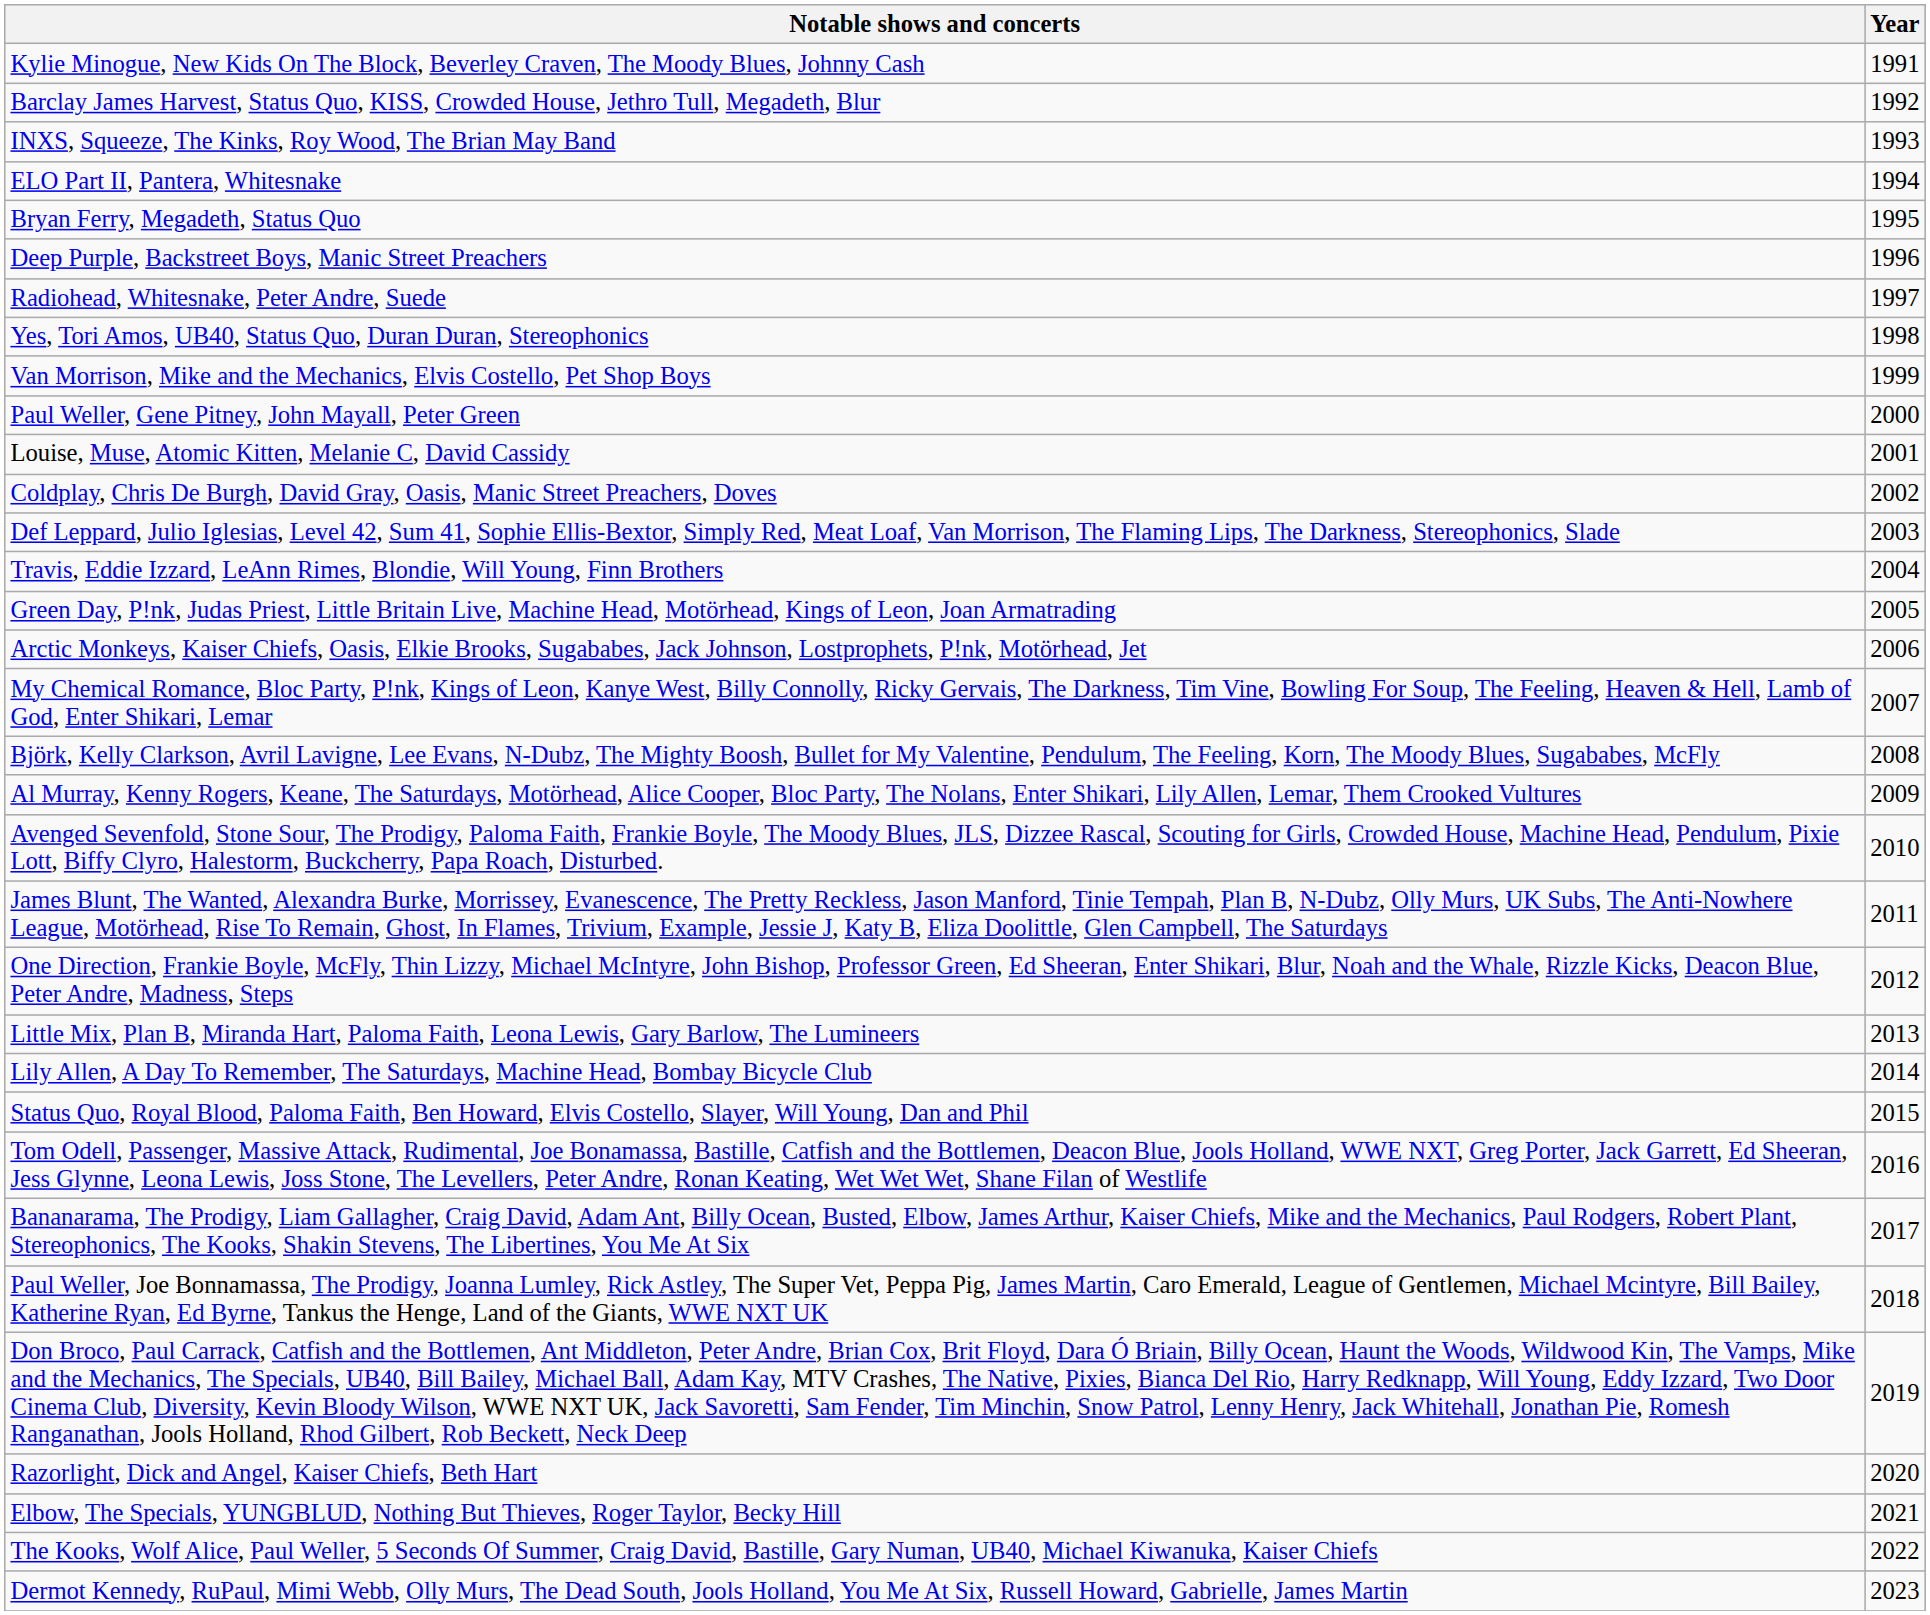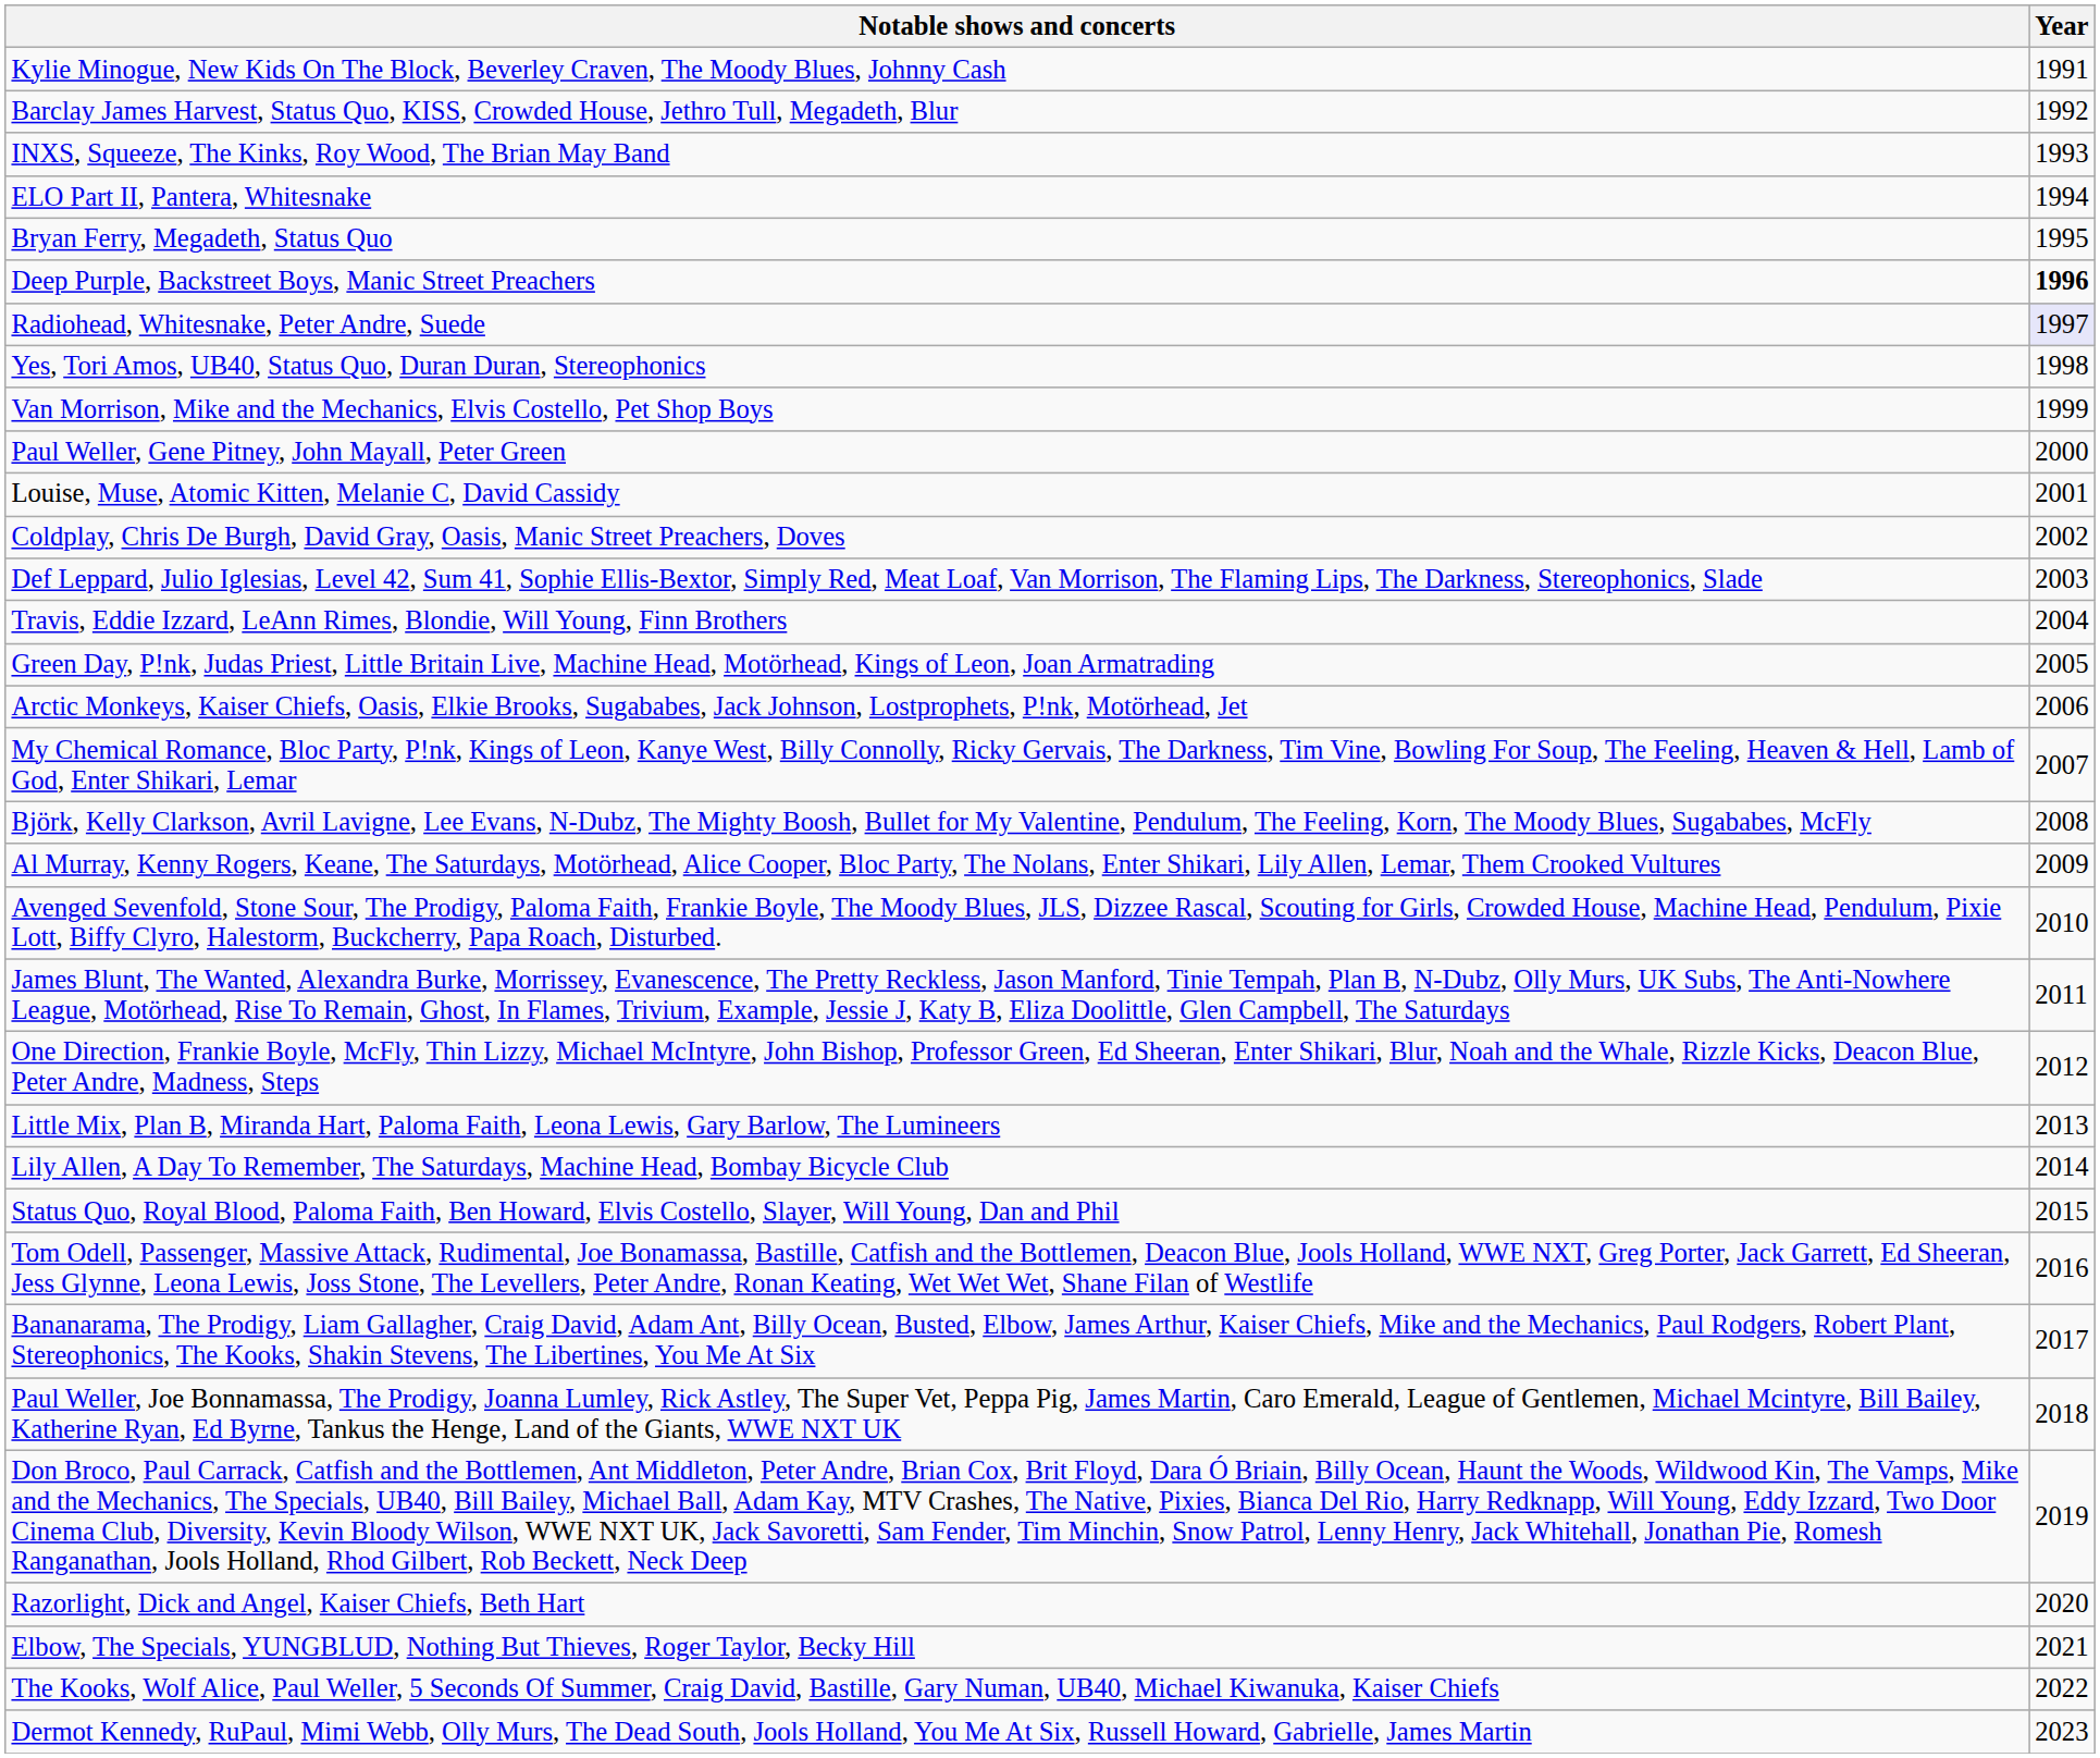Deep Purple, Backstreet Boys, Manic Street Preachers | Year: normal -> bold
Radiohead, Whitesnake, Peter Andre, Suede | Year: no background -> lavender background
